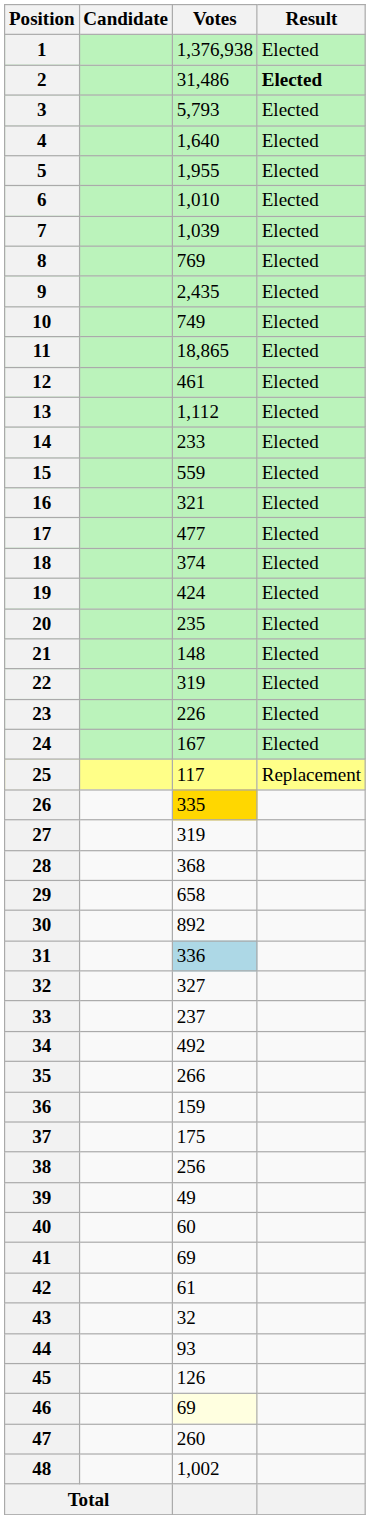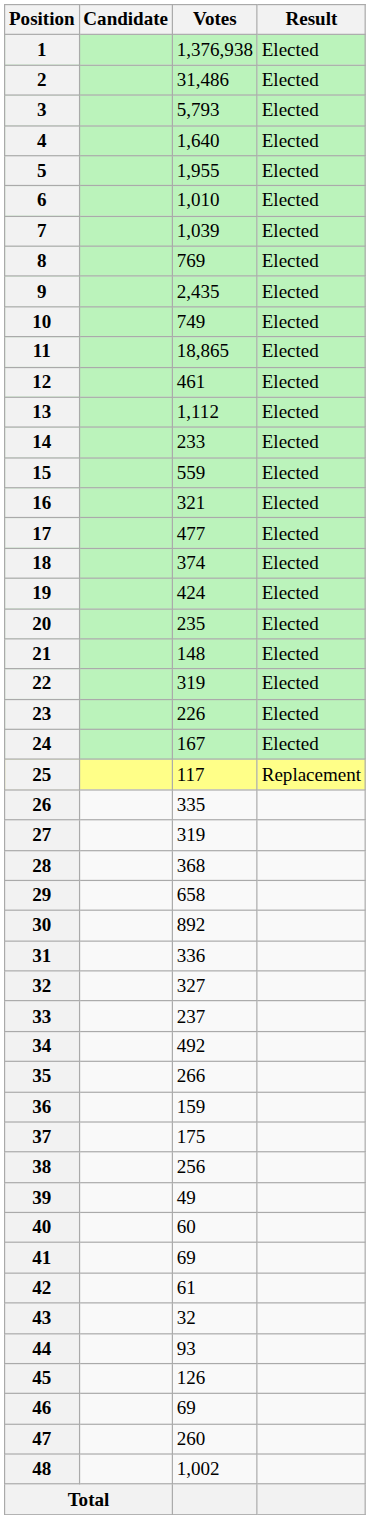2 | Result: bold -> normal
26 | Votes: gold background -> no background
31 | Votes: lightblue background -> no background
46 | Votes: lightyellow background -> no background
